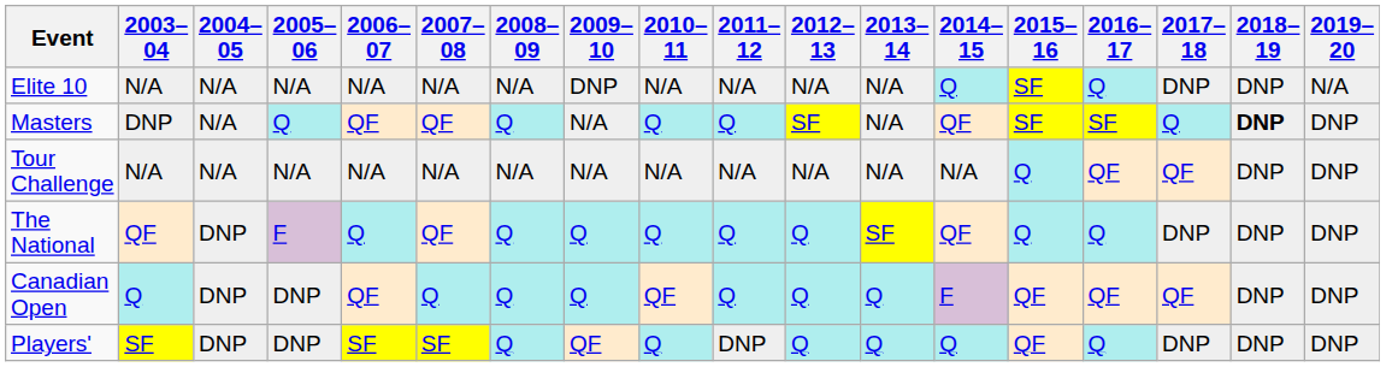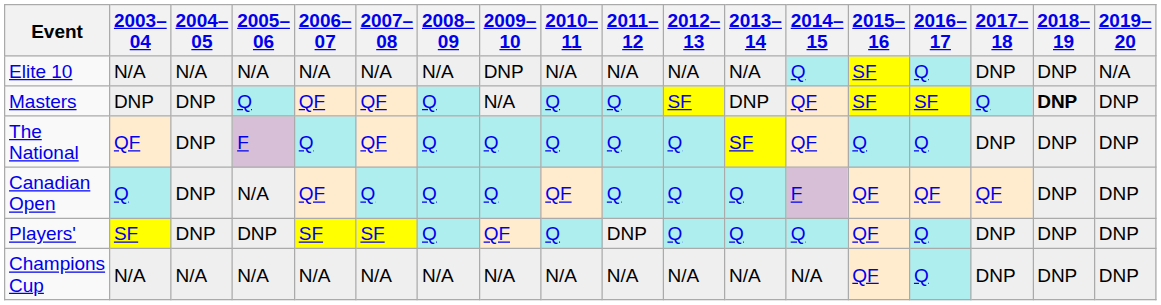Masters | 2004–05: N/A -> DNP
Masters | 2013–14: N/A -> DNP
- row: Tour Challenge | N/A | N/A | N/A | N/A | N/A | N/A | N/A | N/A | N/A | N/A | N/A | N/A | Q | QF | QF | DNP | DNP
Canadian Open | 2005–06: DNP -> N/A
+ row: Champions Cup | N/A | N/A | N/A | N/A | N/A | N/A | N/A | N/A | N/A | N/A | N/A | N/A | QF | Q | DNP | DNP | DNP
